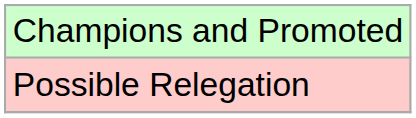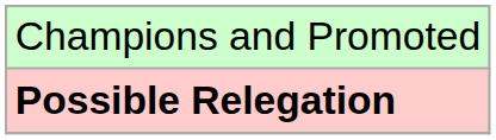row 2 | column 1: normal -> bold
